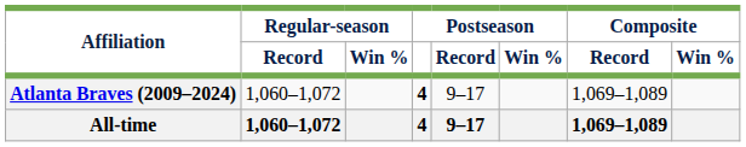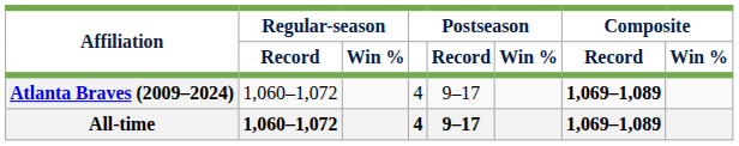Atlanta Braves (2009–2024) | Postseason: bold -> normal
Atlanta Braves (2009–2024) | Composite / Record: normal -> bold
